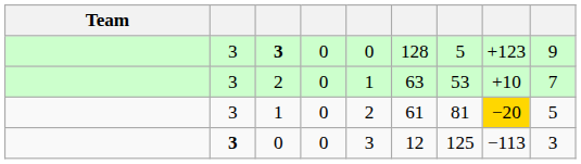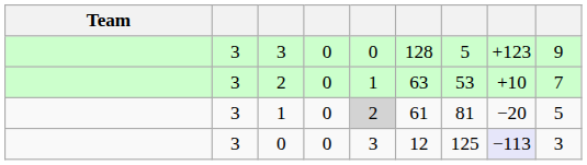row 2 | column 3: bold -> normal
row 4 | column 5: no background -> lightgrey background
row 4 | column 8: gold background -> no background
row 5 | column 2: bold -> normal
row 5 | column 8: no background -> lavender background
